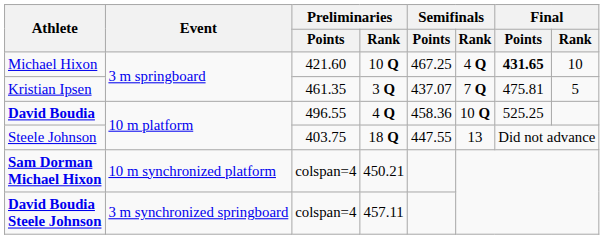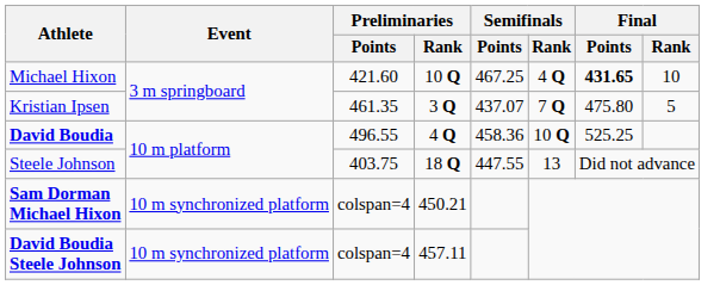Kristian Ipsen | Final / Points: 475.81 -> 475.80
David Boudia Steele Johnson | Event: 3 m synchronized springboard -> 10 m synchronized platform
